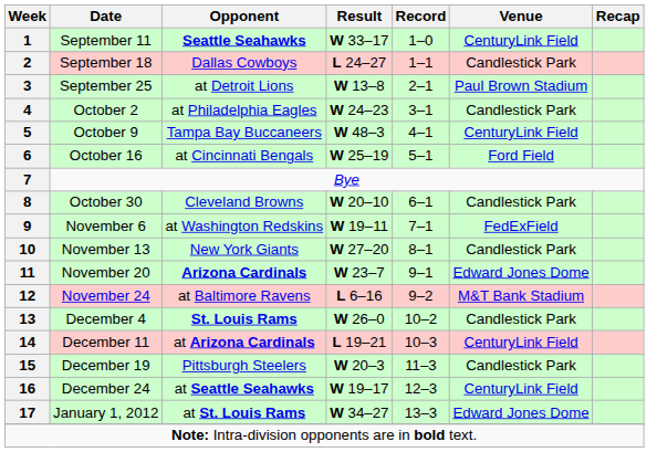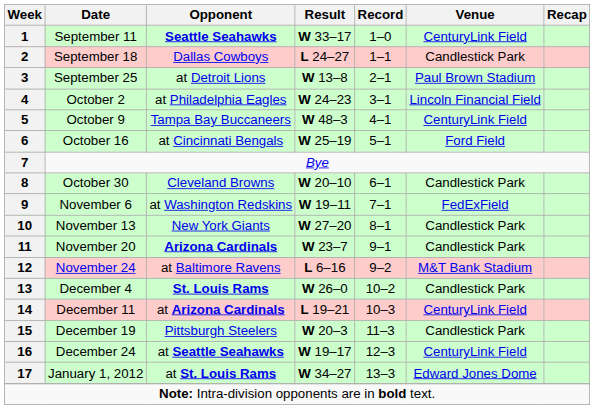4 | Venue: Candlestick Park -> Lincoln Financial Field
11 | Venue: Edward Jones Dome -> Candlestick Park
